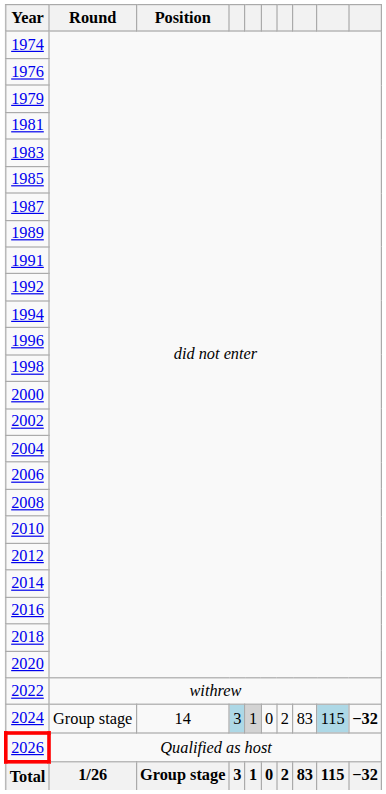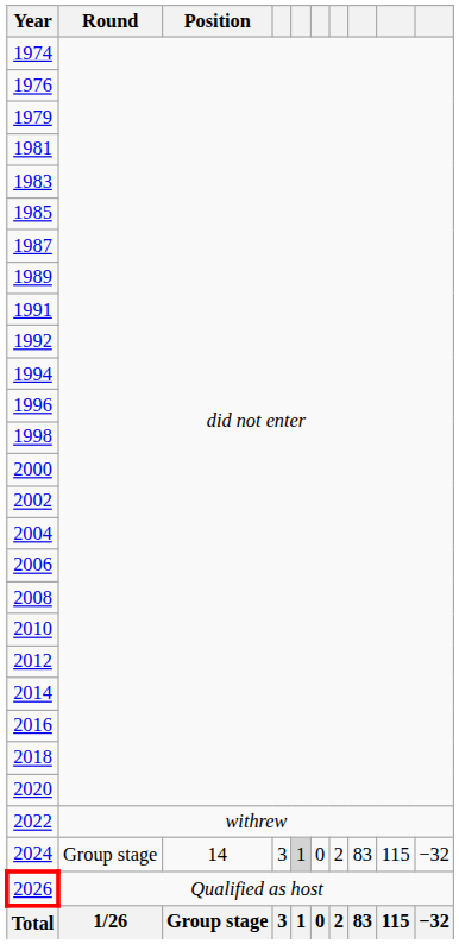2024 | column 4: lightblue background -> no background
2024 | column 9: lightblue background -> no background
2024 | column 10: bold -> normal
